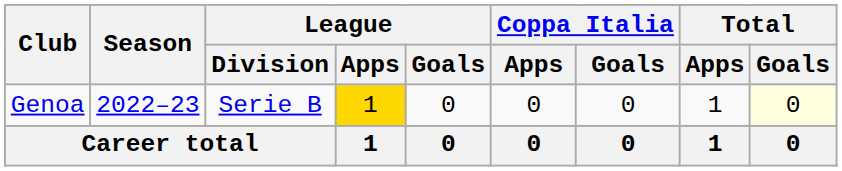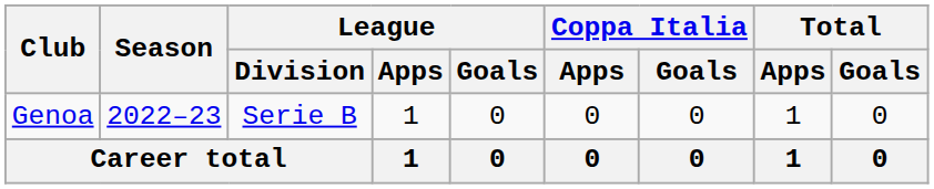Genoa | League / Apps: gold background -> no background
Genoa | Total / Goals: lightyellow background -> no background
